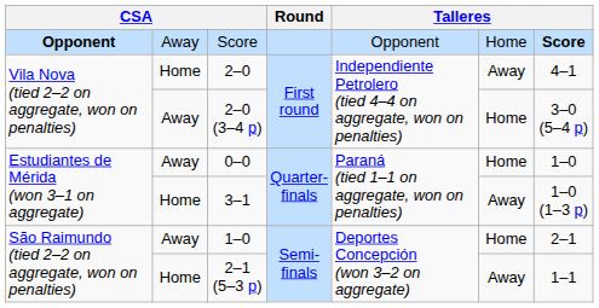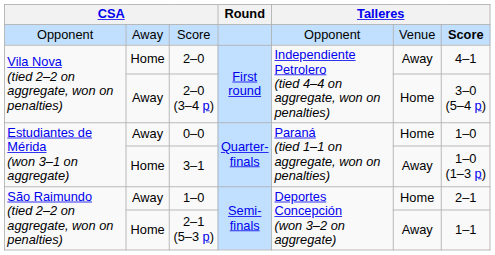row 2 | column 1: bold -> normal
row 2 | column 6: Home -> Venue
